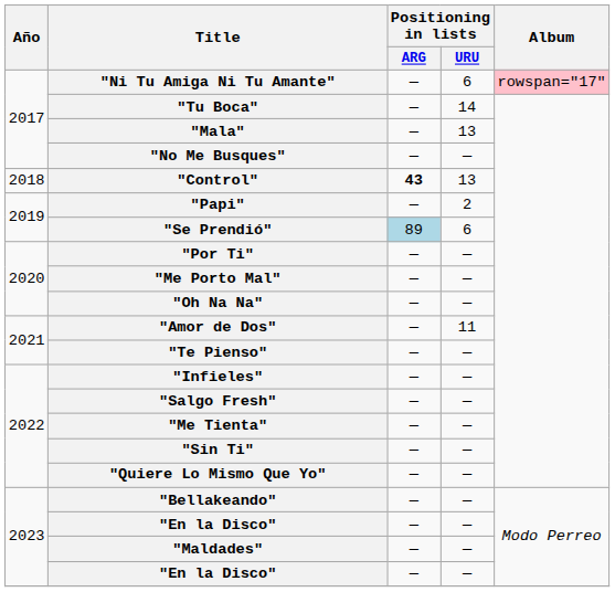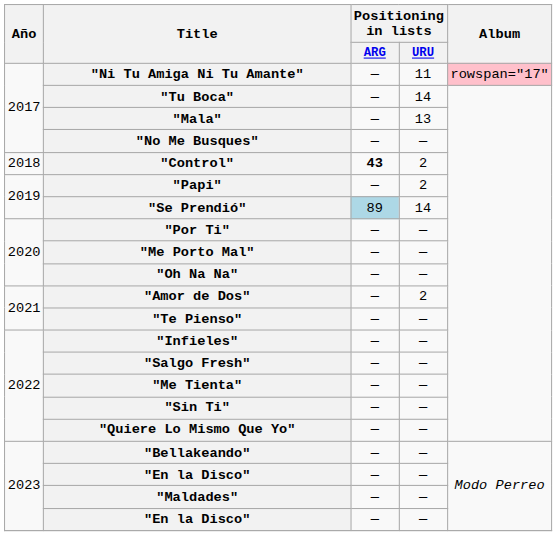"Ni Tu Amiga Ni Tu Amante" | Positioning in lists / URU: 6 -> 11
"Control" | Positioning in lists / URU: 13 -> 2
"Se Prendió" | Positioning in lists / URU: 6 -> 14
"Amor de Dos" | Positioning in lists / URU: 11 -> 2
